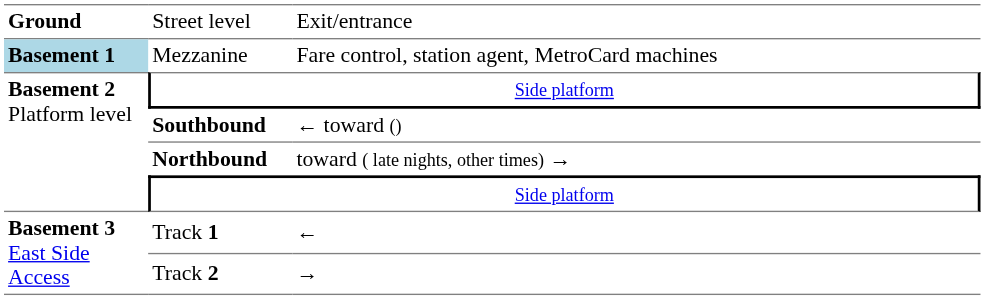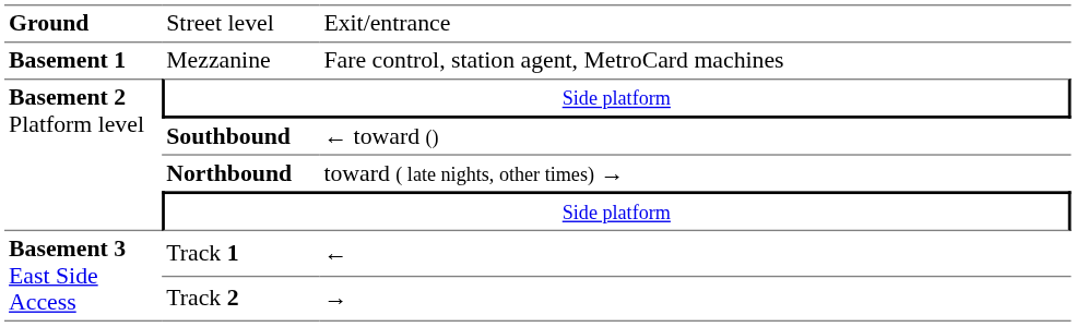Mezzanine | column 1: lightblue background -> no background
